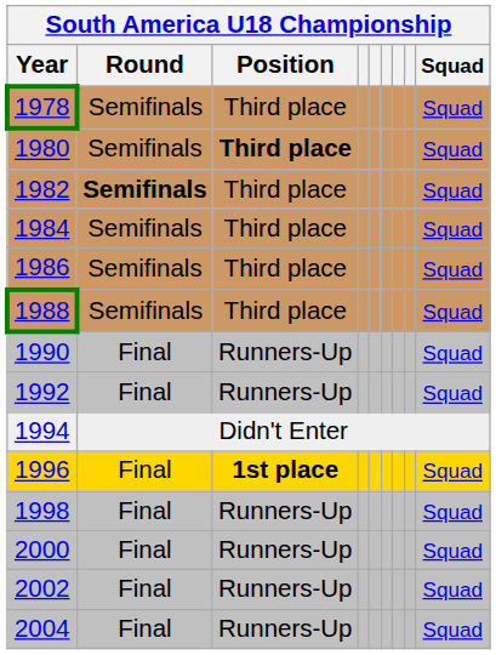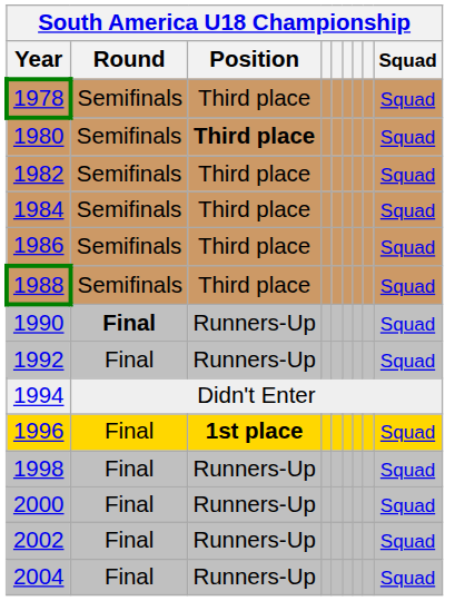1982 | South America U18 Championship / Round: bold -> normal
1990 | South America U18 Championship / Round: normal -> bold
